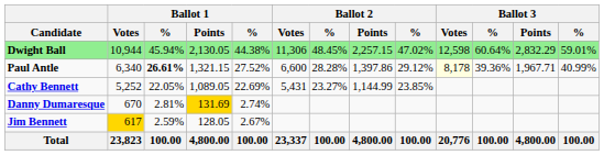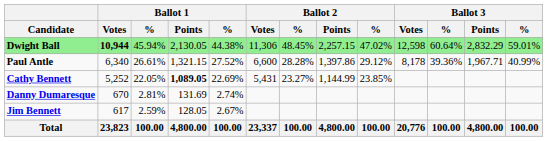Dwight Ball | Ballot 1 / Votes: normal -> bold
Paul Antle | column 3: bold -> normal
Paul Antle | Ballot 3 / Votes: lightyellow background -> no background
Cathy Bennett | Ballot 1 / Points: normal -> bold
Danny Dumaresque | Ballot 1 / Points: gold background -> no background
Jim Bennett | Ballot 1 / Votes: gold background -> no background
